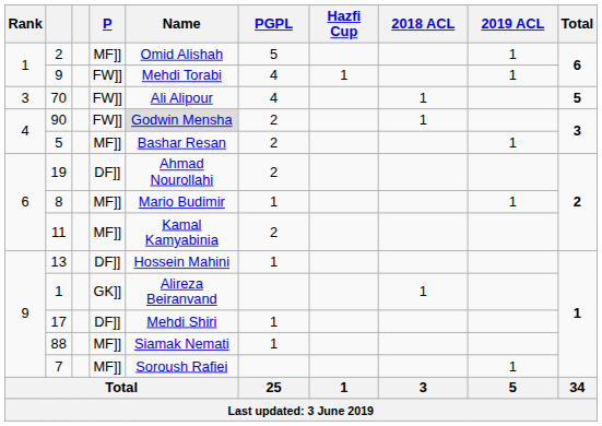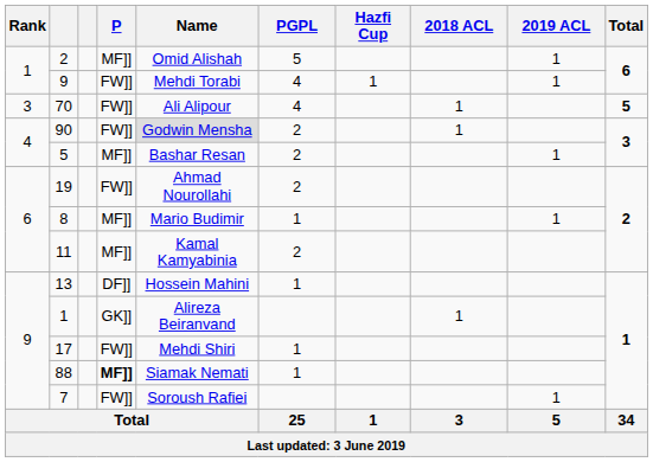19 | P: DF]] -> FW]]
17 | P: DF]] -> FW]]
88 | P: normal -> bold
7 | P: MF]] -> FW]]
